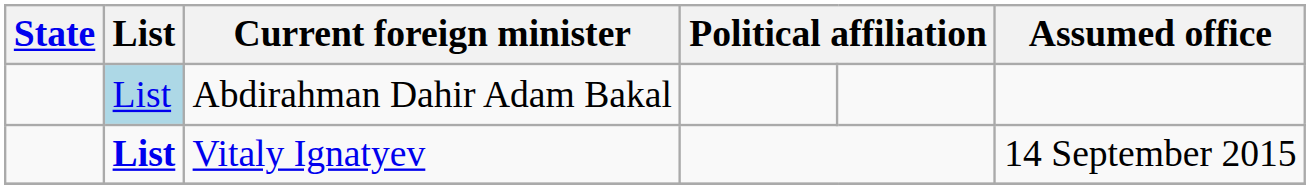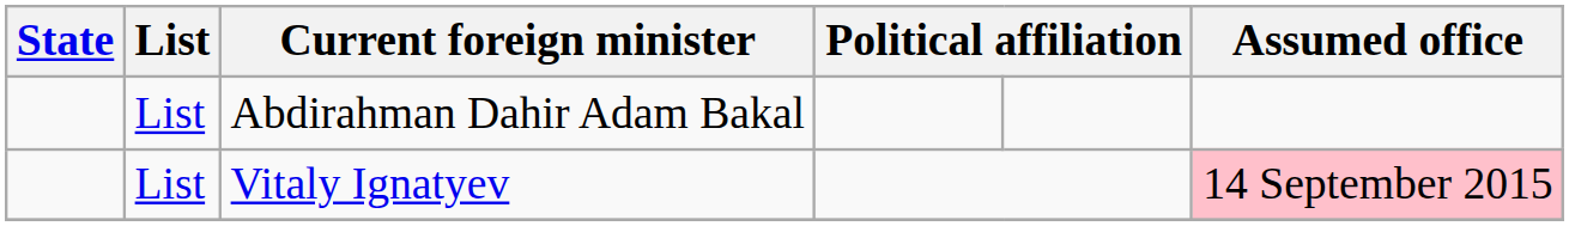Abdirahman Dahir Adam Bakal | List: lightblue background -> no background
Vitaly Ignatyev | List: bold -> normal
Vitaly Ignatyev | Assumed office: no background -> pink background
